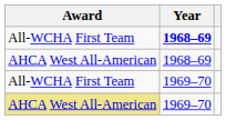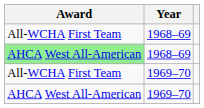row 2 | Year: bold -> normal
row 3 | Award: no background -> lightgreen background
row 5 | Award: khaki background -> no background
